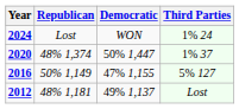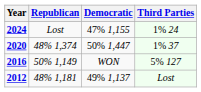2024 | Democratic: WON -> 47% 1,155
2016 | Democratic: 47% 1,155 -> WON
